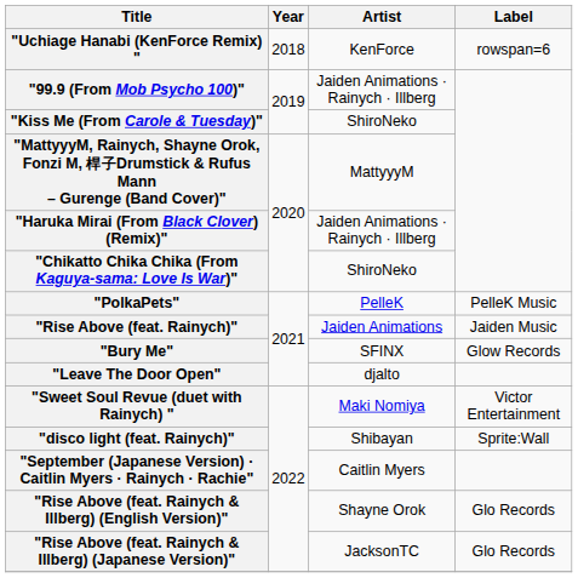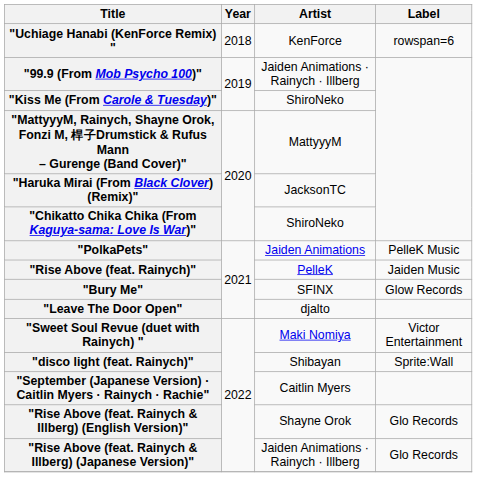"Haruka Mirai (From Black Clover) (Remix)" | Artist: Jaiden Animations · Rainych · Illberg -> JacksonTC
"PolkaPets" | Artist: PelleK -> Jaiden Animations
"Rise Above (feat. Rainych)" | Artist: Jaiden Animations -> PelleK
"Rise Above (feat. Rainych & Illberg) (Japanese Version)" | Artist: JacksonTC -> Jaiden Animations · Rainych · Illberg
